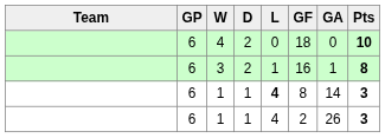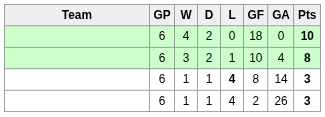row 3 | GF: 16 -> 10
row 3 | GA: 1 -> 4
